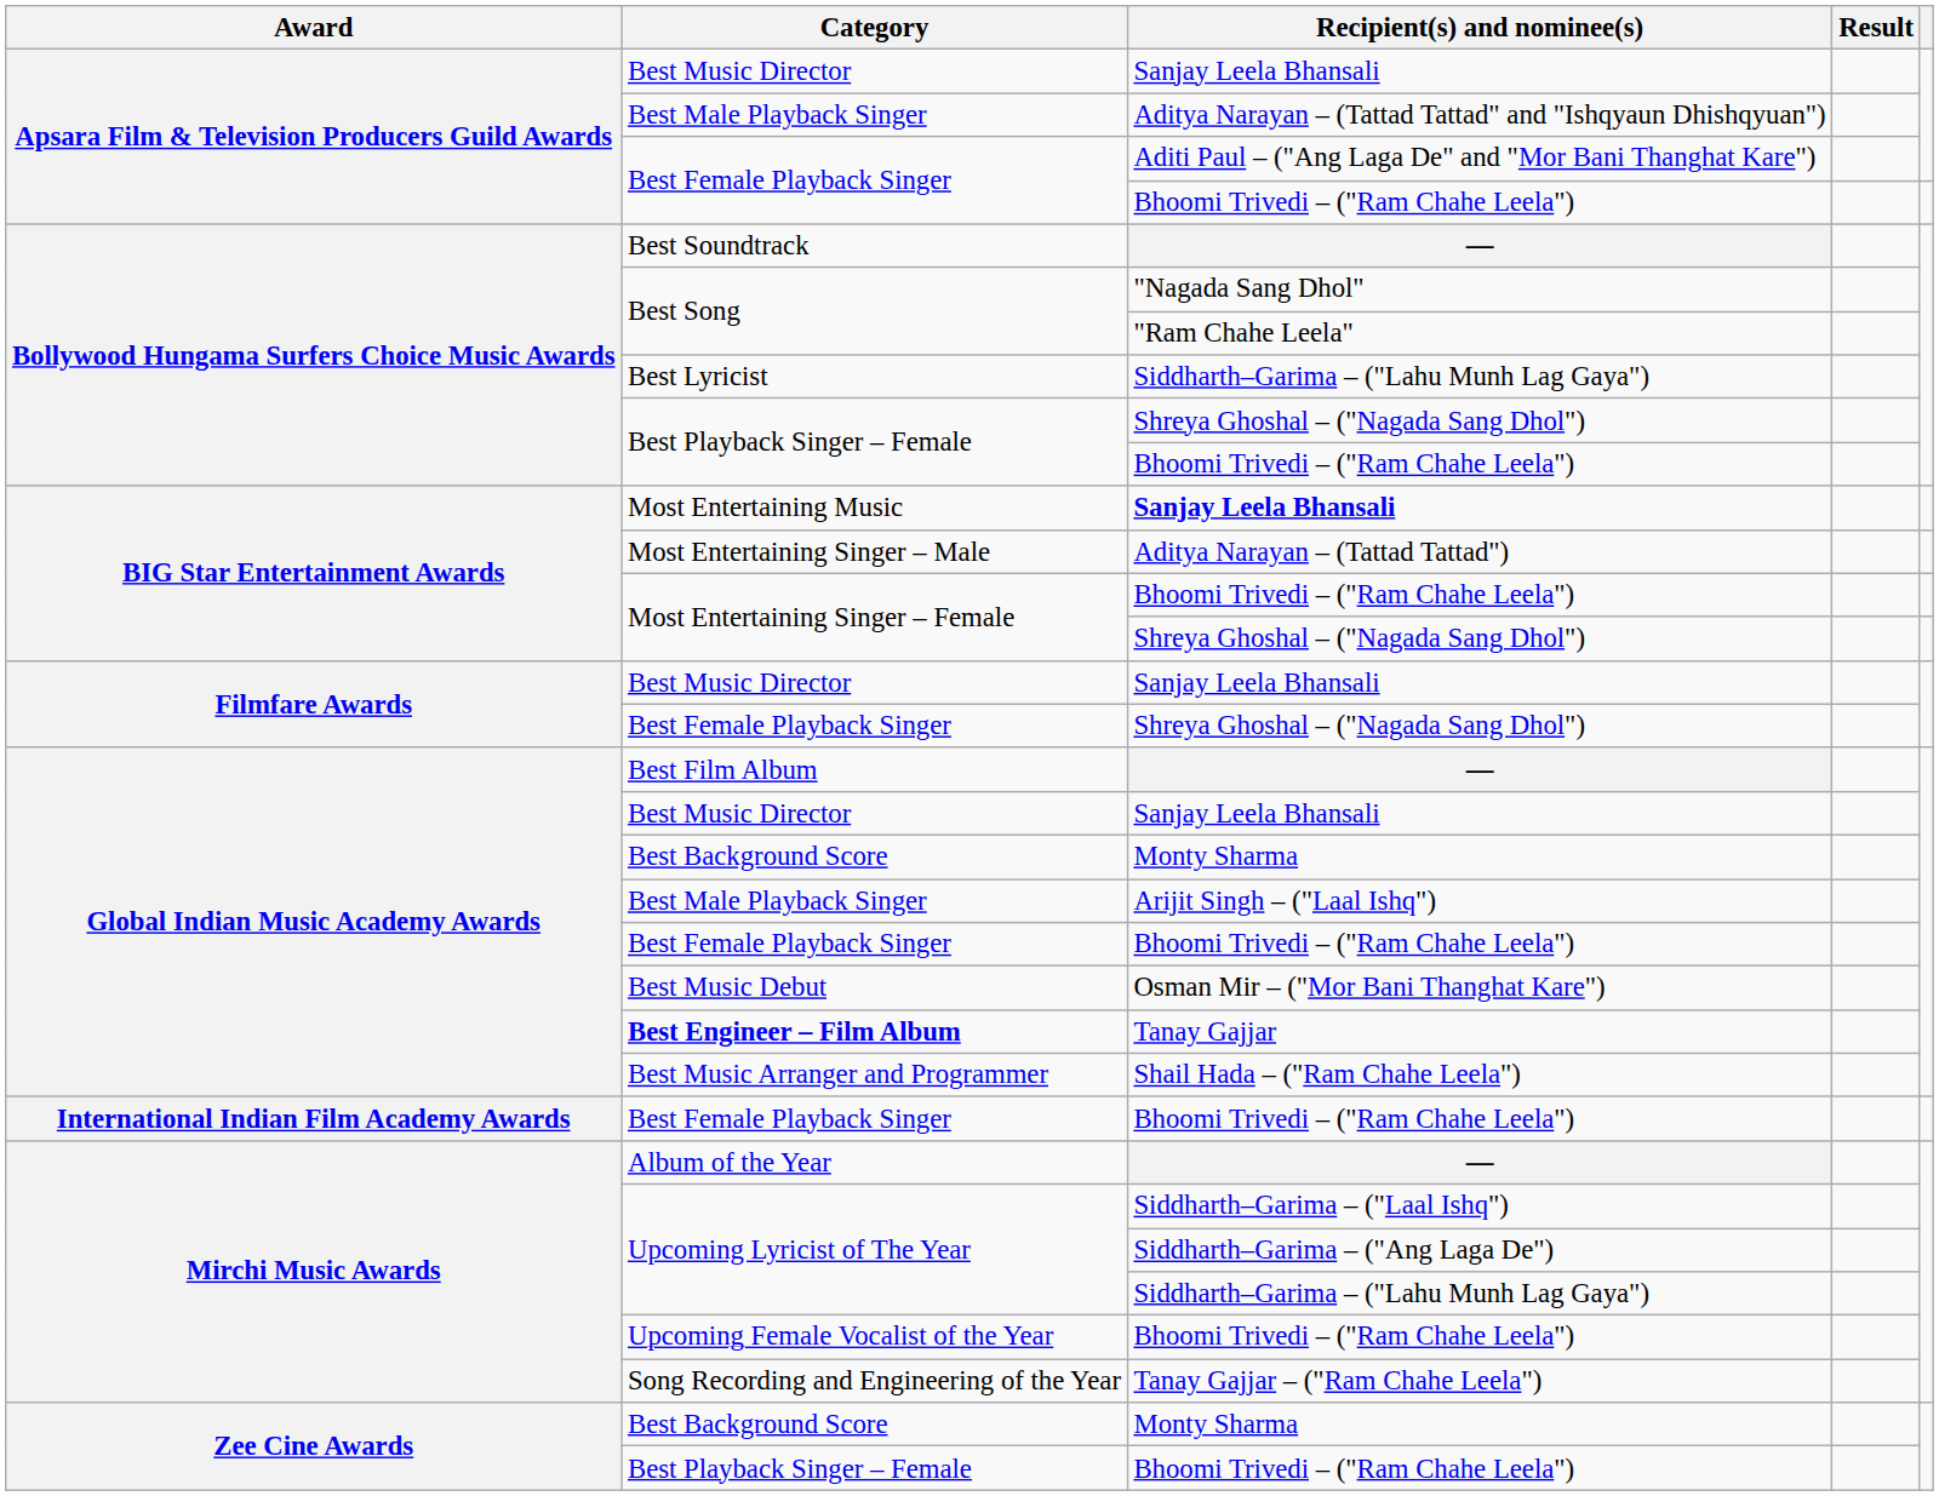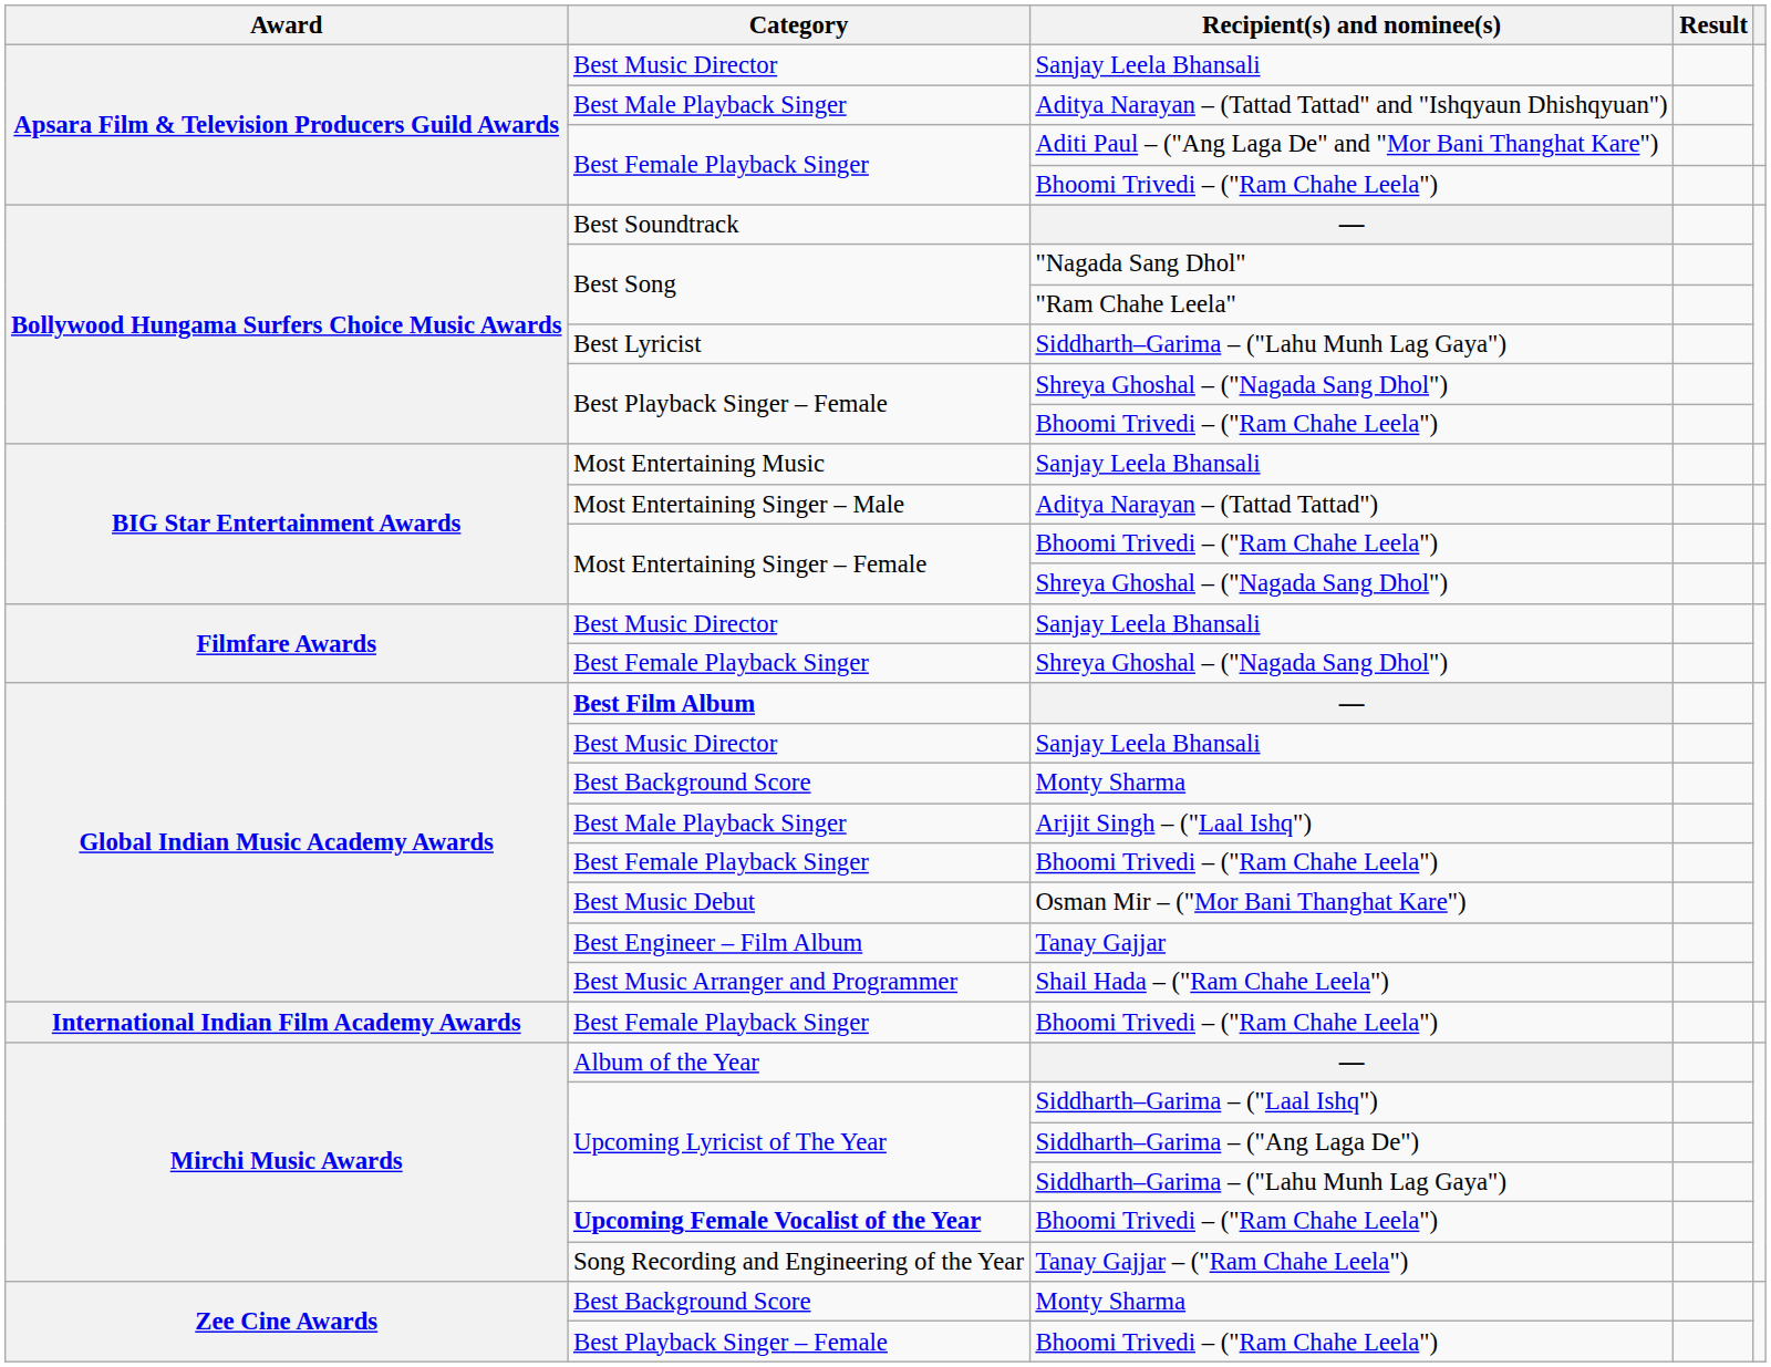Most Entertaining Music | Recipient(s) and nominee(s): bold -> normal
Best Film Album | Category: normal -> bold
Best Engineer – Film Album | Category: bold -> normal
Upcoming Female Vocalist of the Year | Category: normal -> bold
